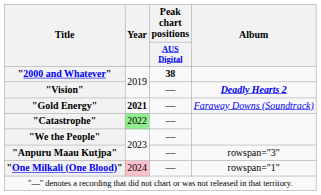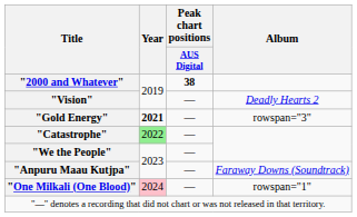"Vision" | Album: bold -> normal
"Gold Energy" | Album: Faraway Downs (Soundtrack) -> rowspan="3"
"Anpuru Maau Kutjpa" | Album: rowspan="3" -> Faraway Downs (Soundtrack)
